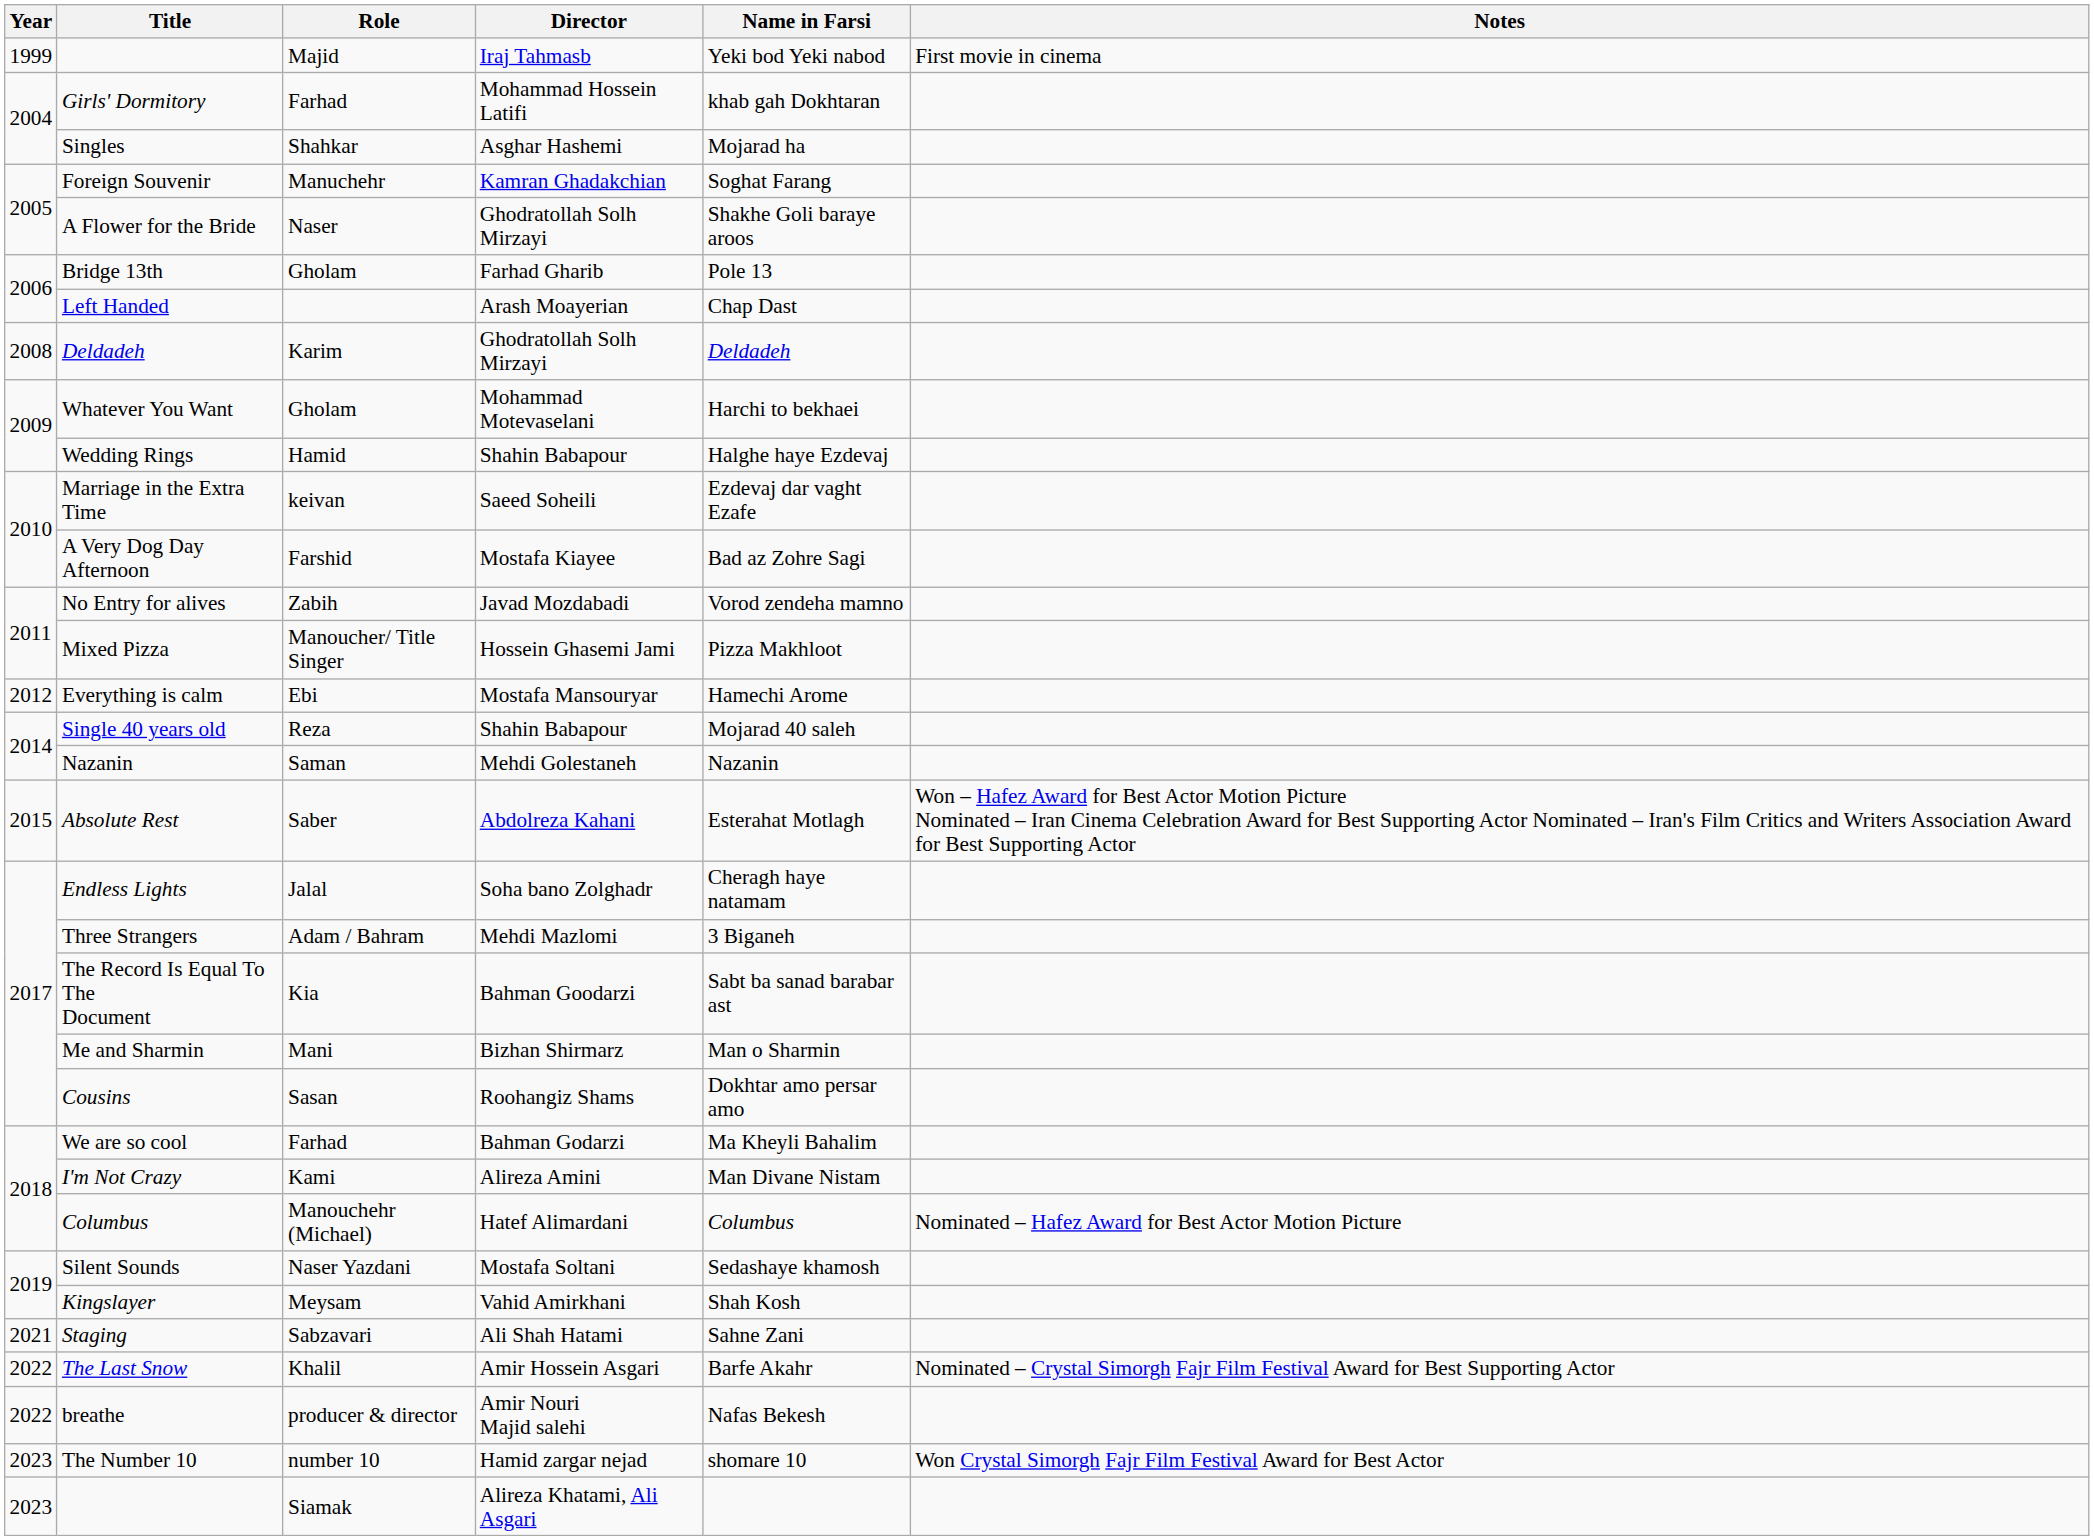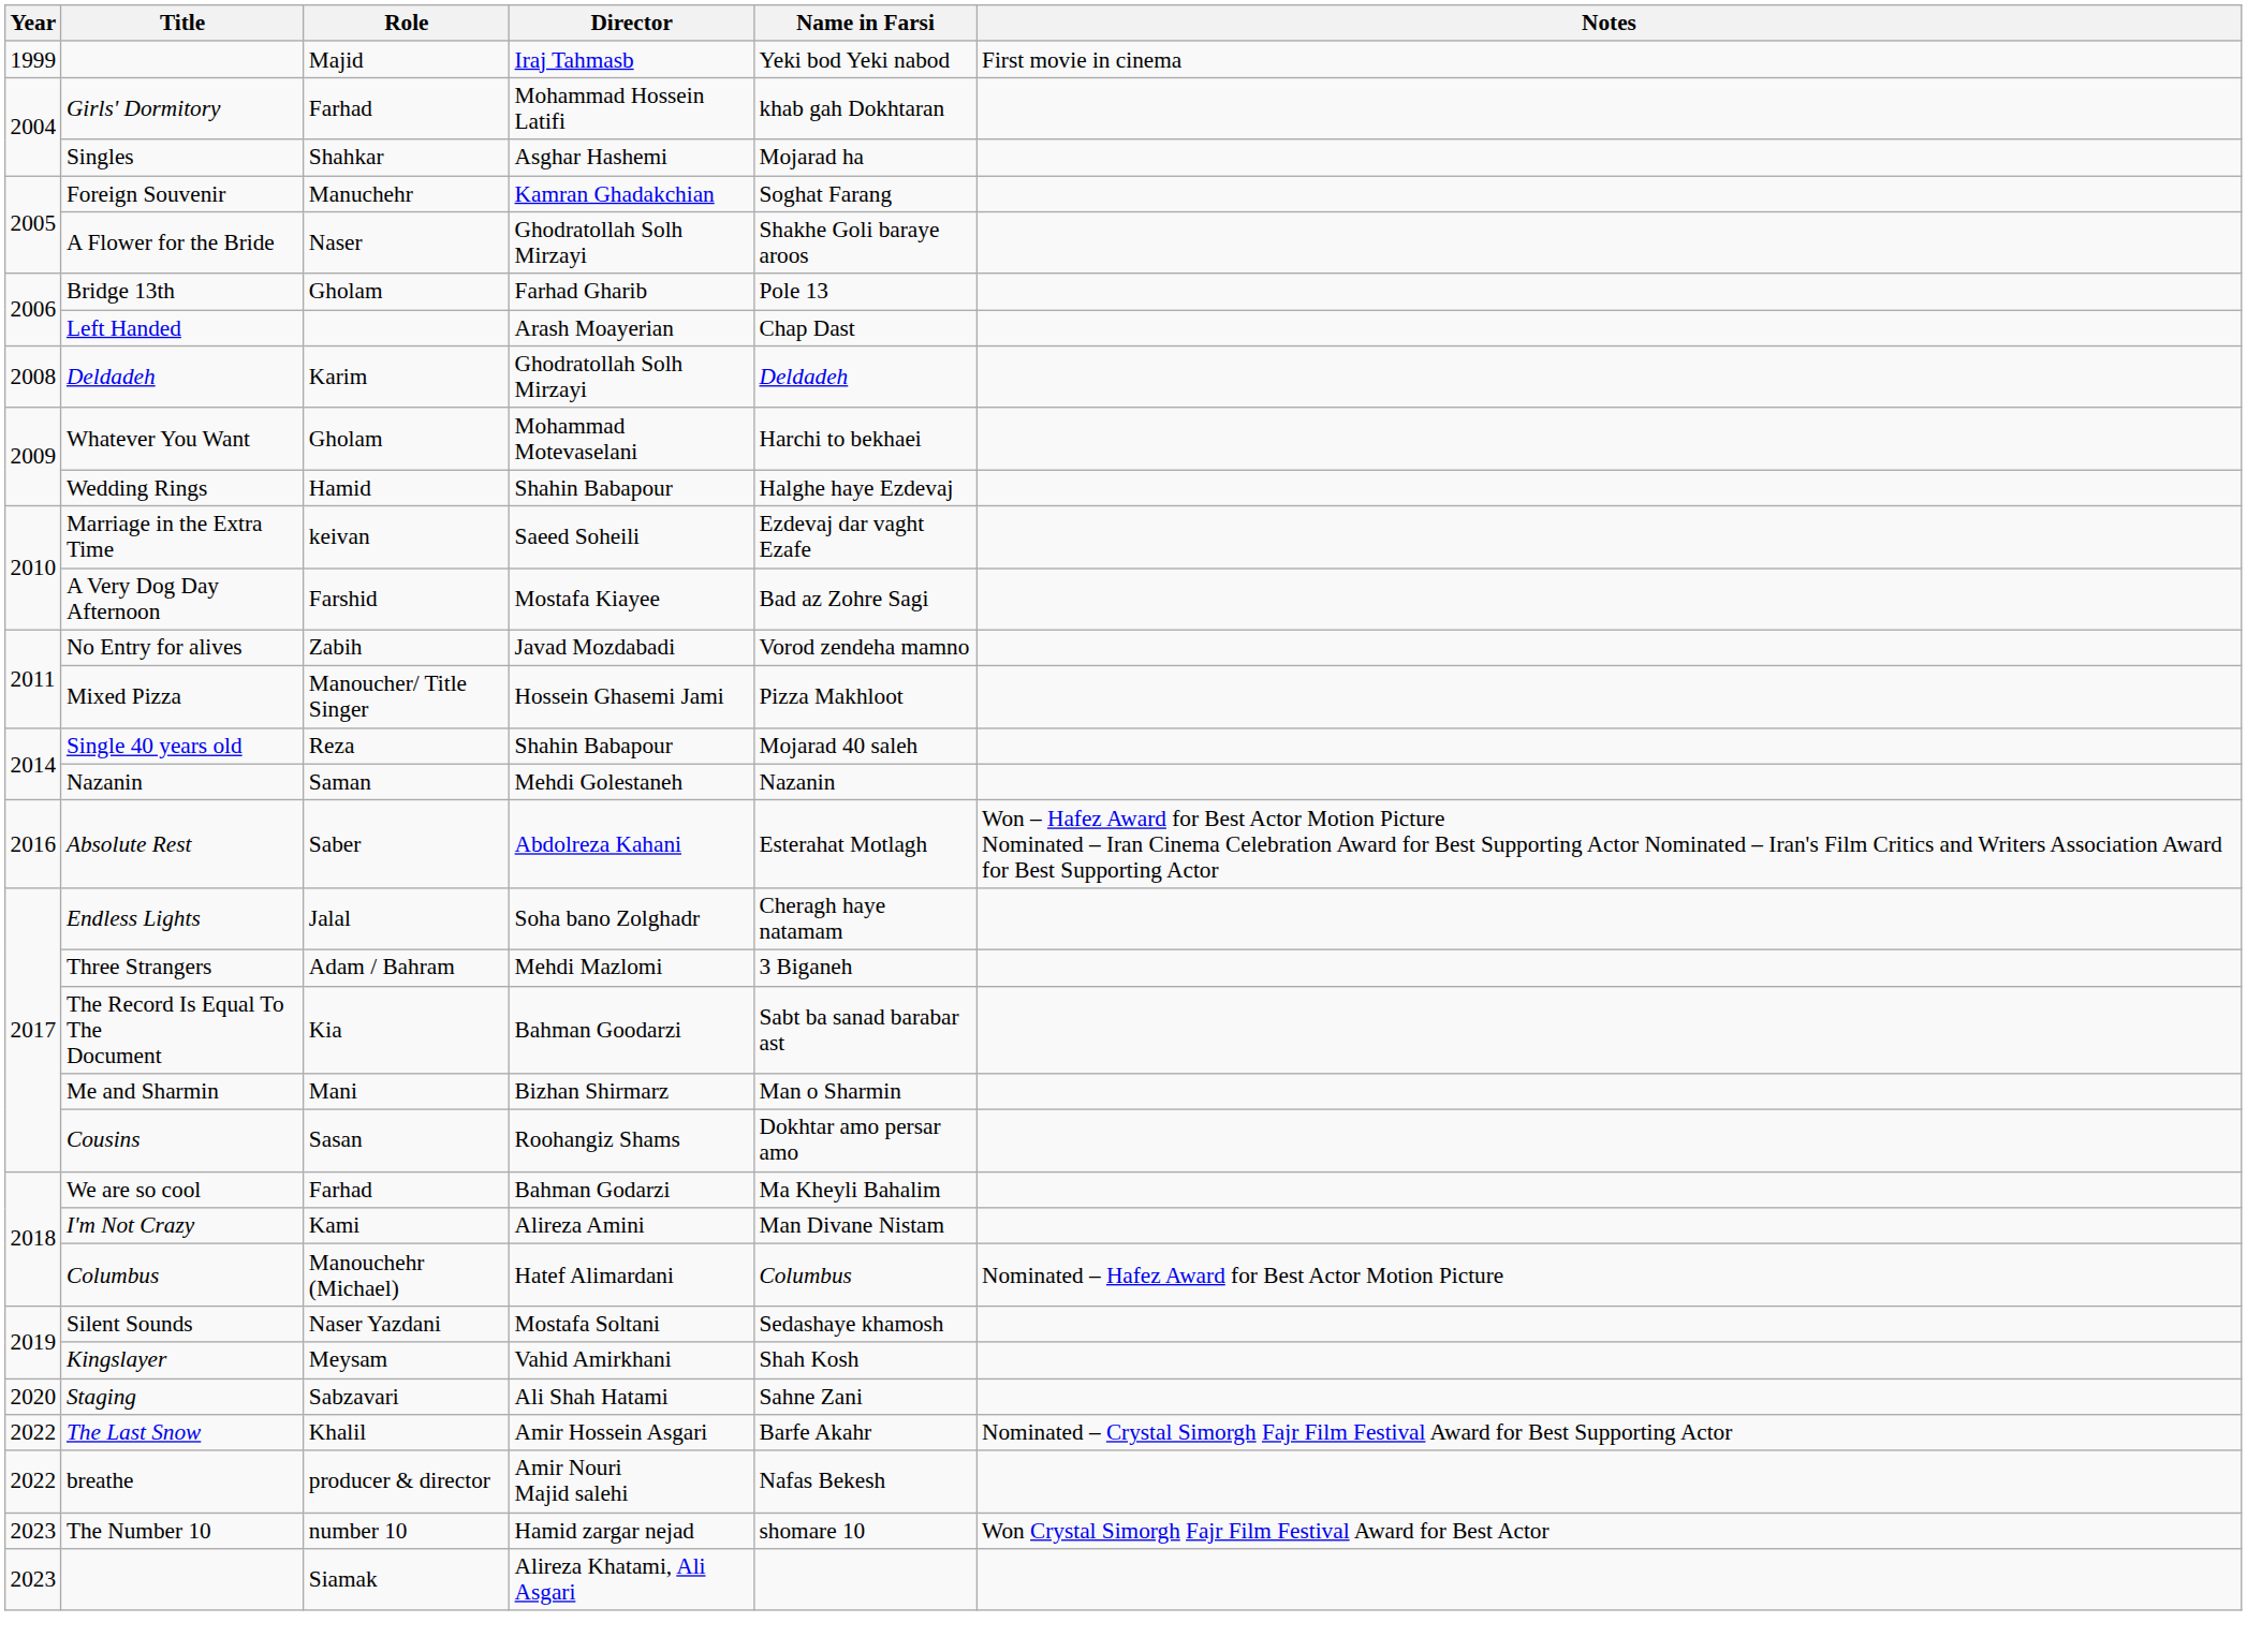- row: 2012 | Everything is calm | Ebi | Mostafa Mansouryar | Hamechi Arome
Absolute Rest | Year: 2015 -> 2016
Staging | Year: 2021 -> 2020
